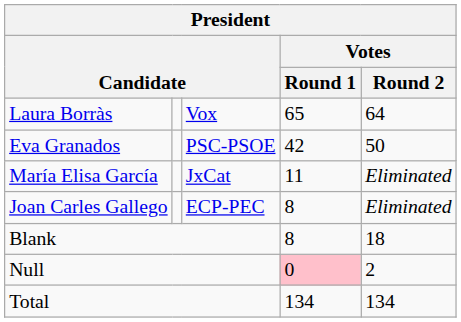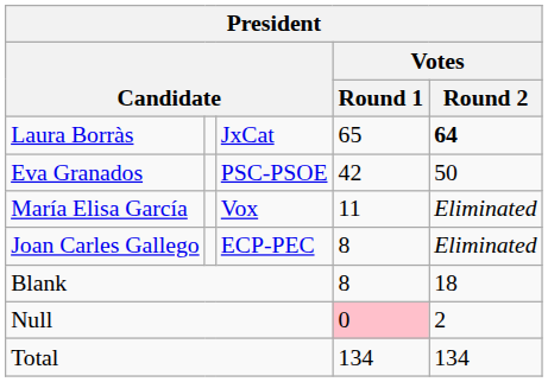Laura Borràs | column 3: Vox -> JxCat
Laura Borràs | Votes / Round 2: normal -> bold
María Elisa García | column 3: JxCat -> Vox
